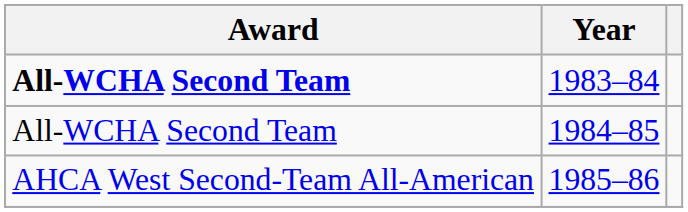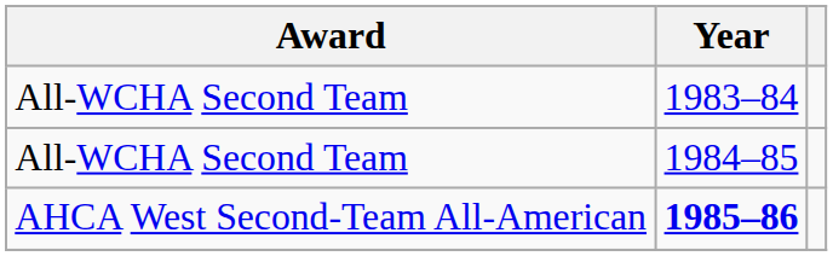row 2 | Award: bold -> normal
row 4 | Year: normal -> bold
